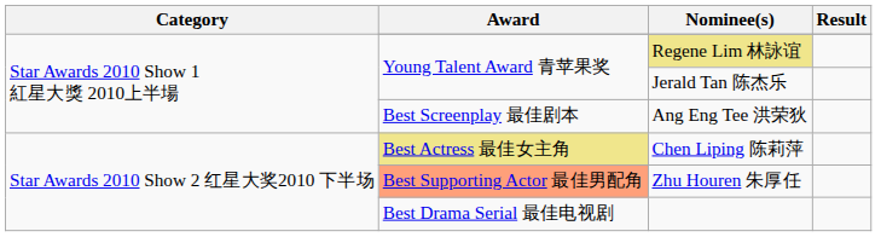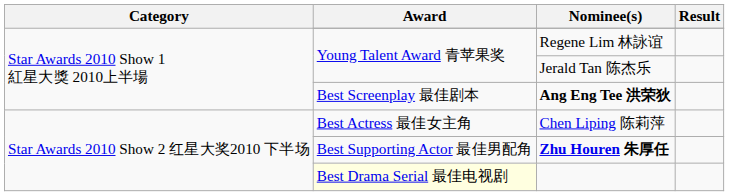Young Talent Award 青苹果奖 / Regene Lim 林詠谊 | Nominee(s): khaki background -> no background
Best Screenplay 最佳剧本 | Nominee(s): normal -> bold
Best Actress 最佳女主角 | Award: khaki background -> no background
Best Supporting Actor 最佳男配角 | Award: lightsalmon background -> no background
Best Supporting Actor 最佳男配角 | Nominee(s): normal -> bold
Best Drama Serial 最佳电视剧 | Award: no background -> lightyellow background
